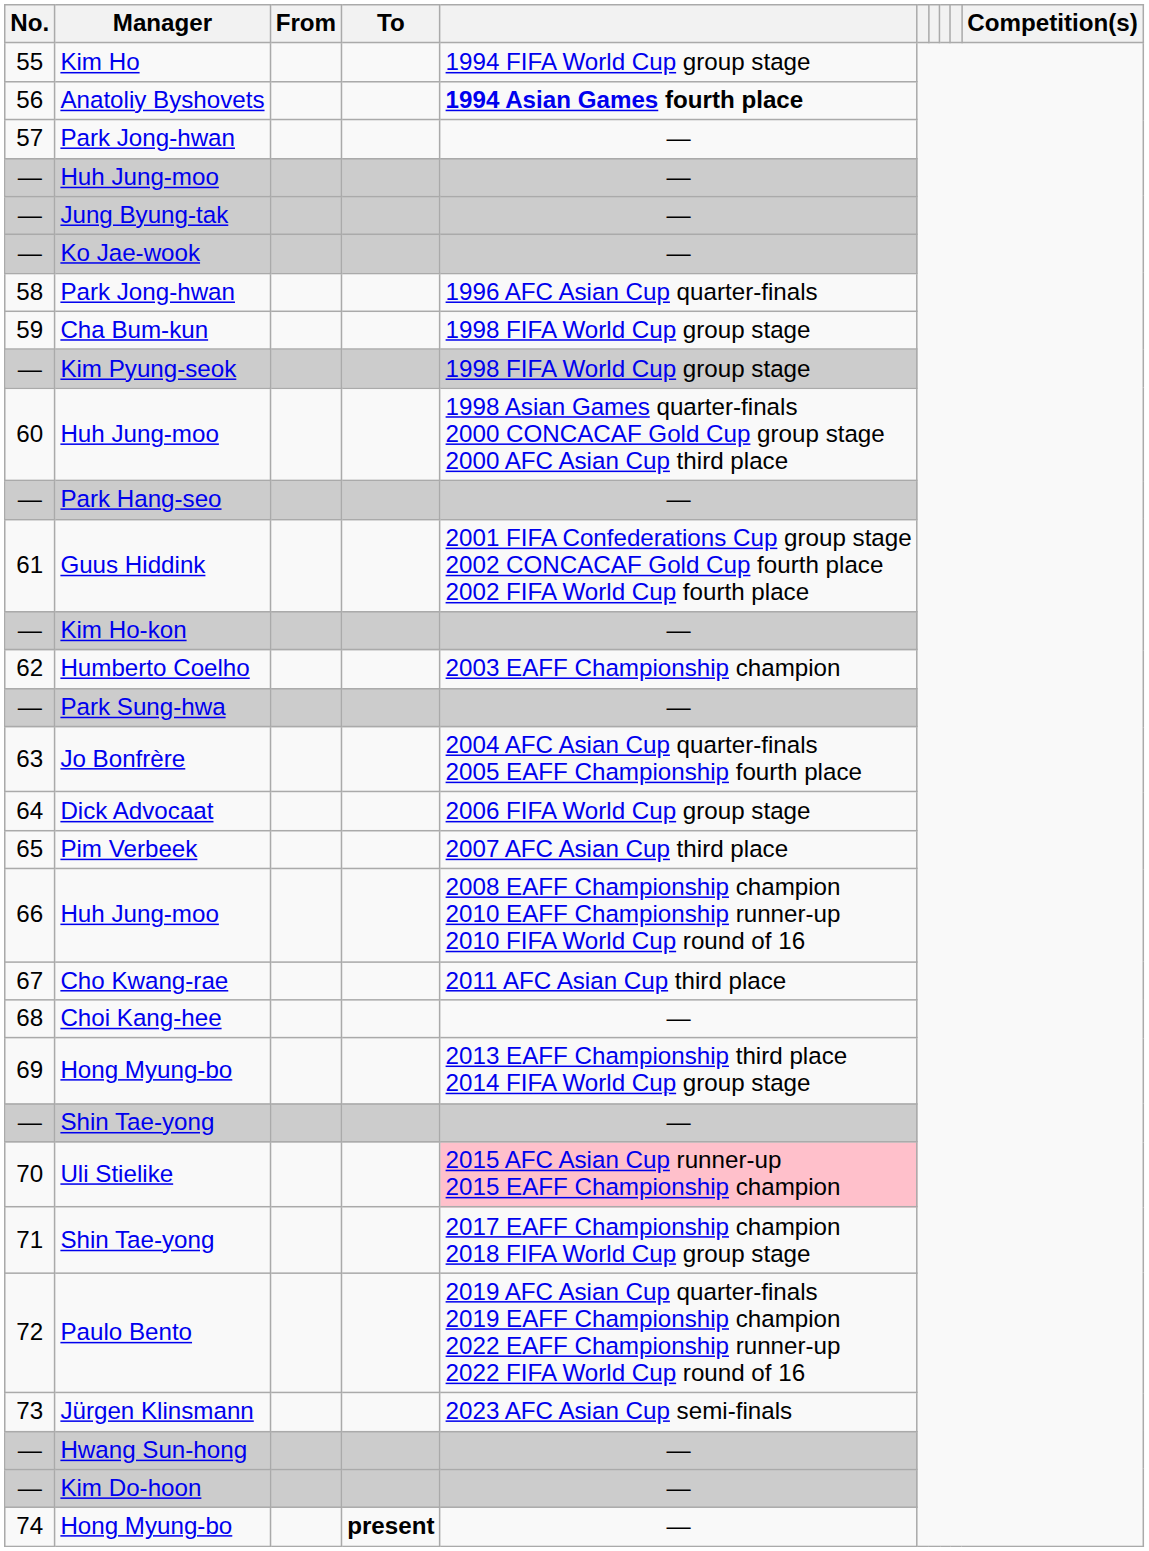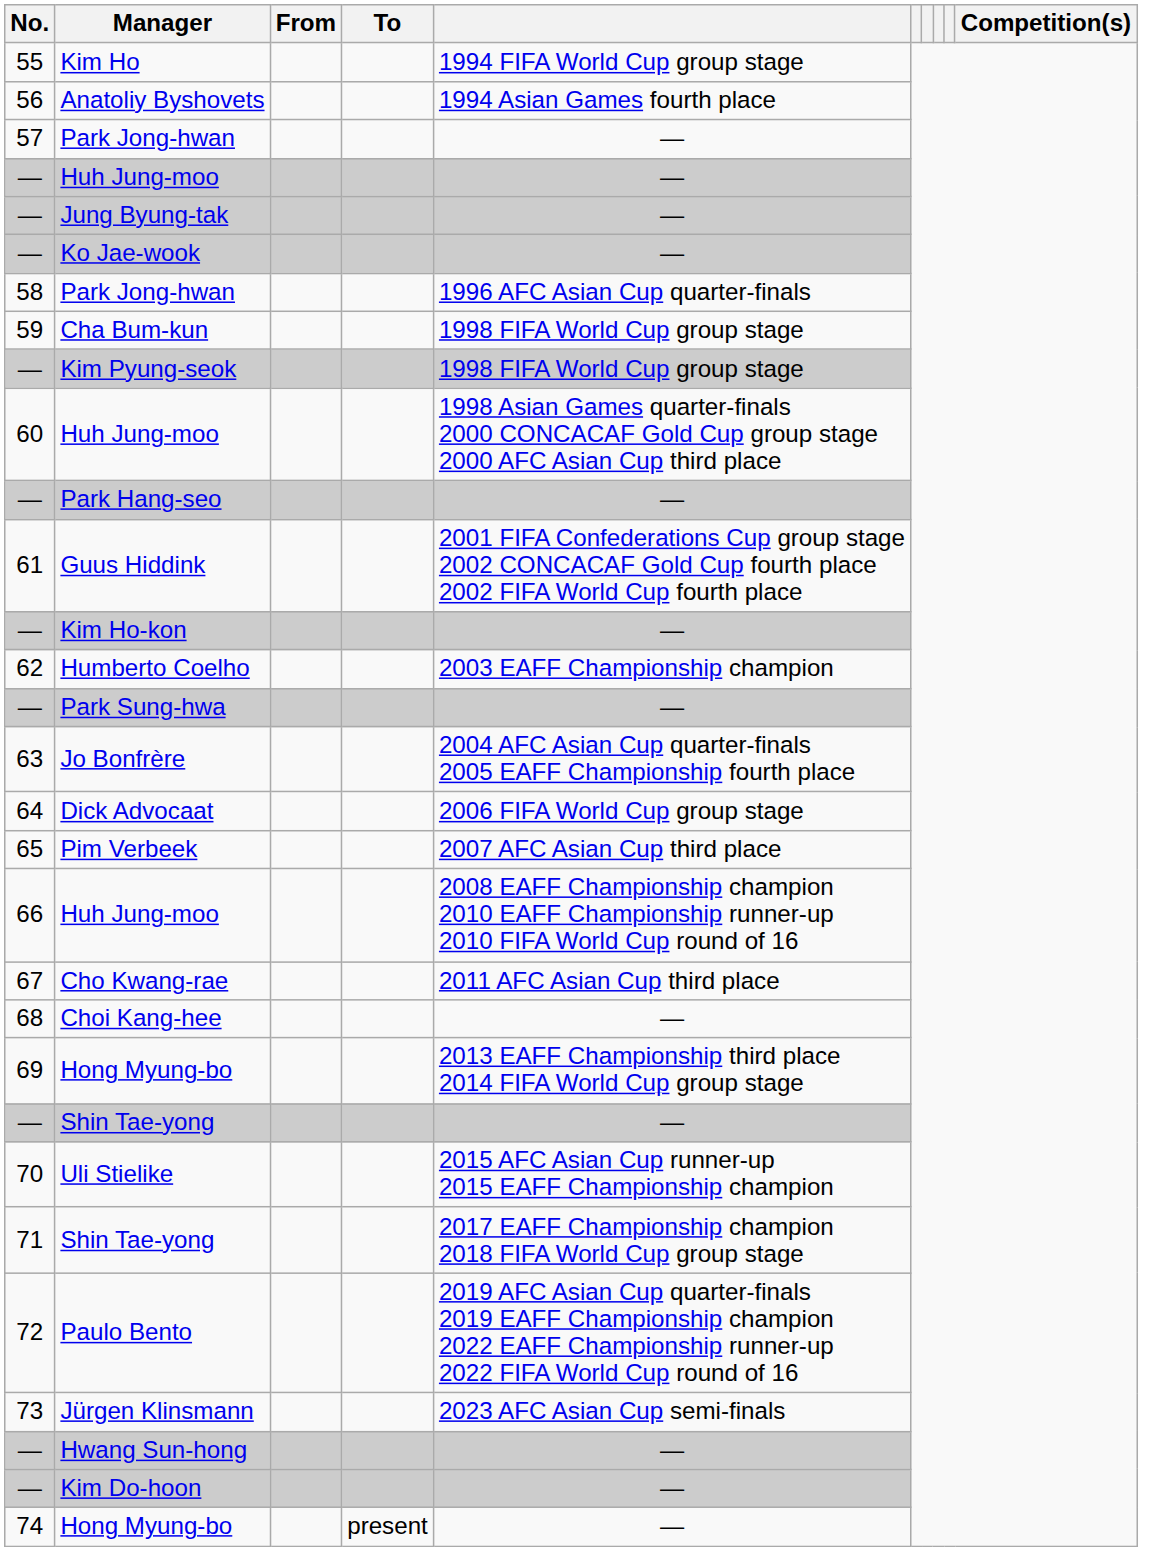Anatoliy Byshovets | column 5: bold -> normal
Uli Stielike | column 5: pink background -> no background
74 / Hong Myung-bo | To: bold -> normal
